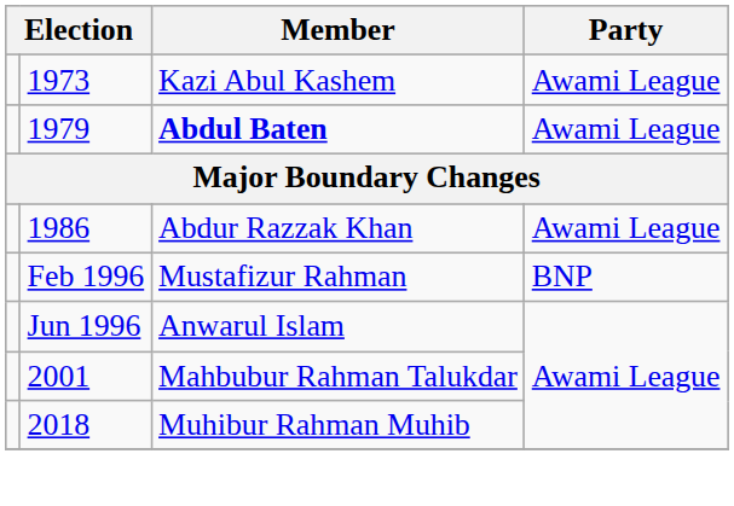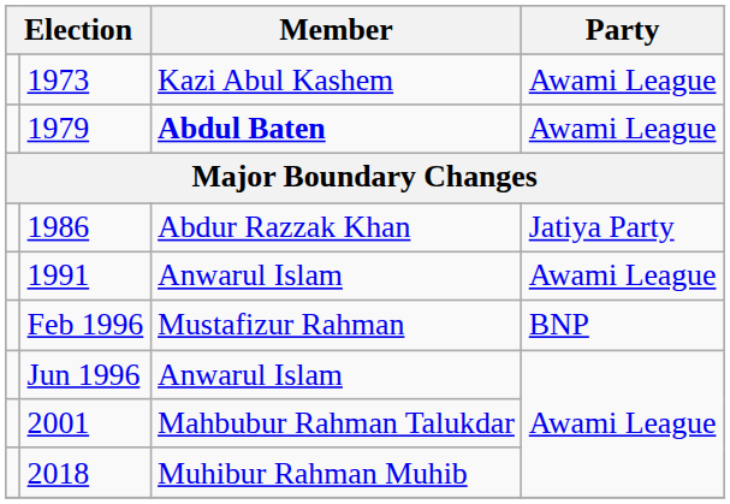1986 | Party: Awami League -> Jatiya Party
+ row: 1991 | Anwarul Islam | Awami League
